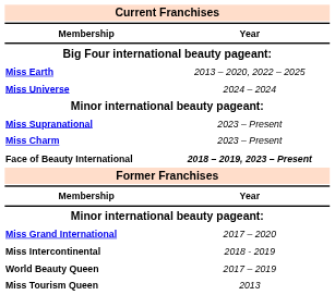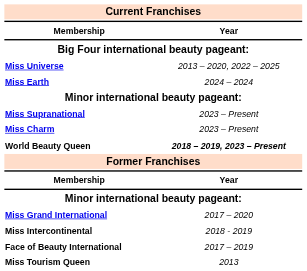row 4 | column 1: Miss Earth -> Miss Universe
row 5 | column 1: Miss Universe -> Miss Earth
row 9 | column 1: Face of Beauty International -> World Beauty Queen
row 15 | column 1: World Beauty Queen -> Face of Beauty International
